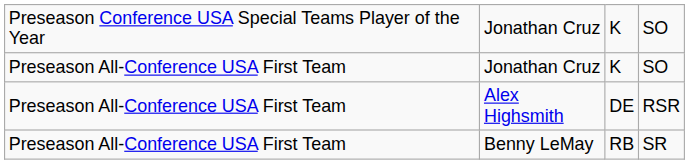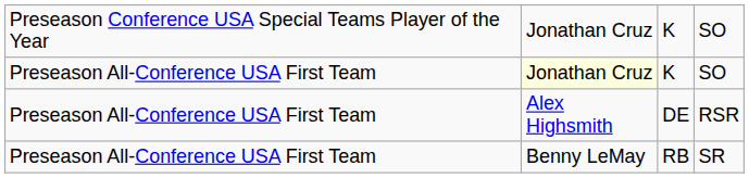row 2 | column 2: no background -> lightyellow background
